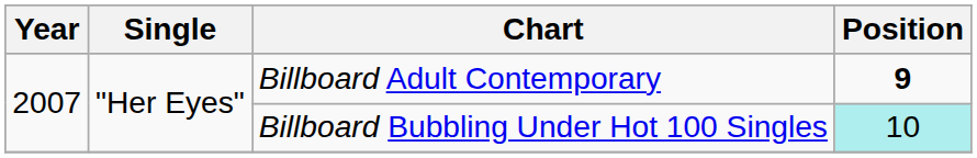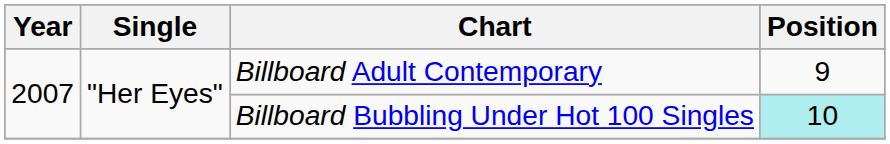Billboard Adult Contemporary | Position: bold -> normal
